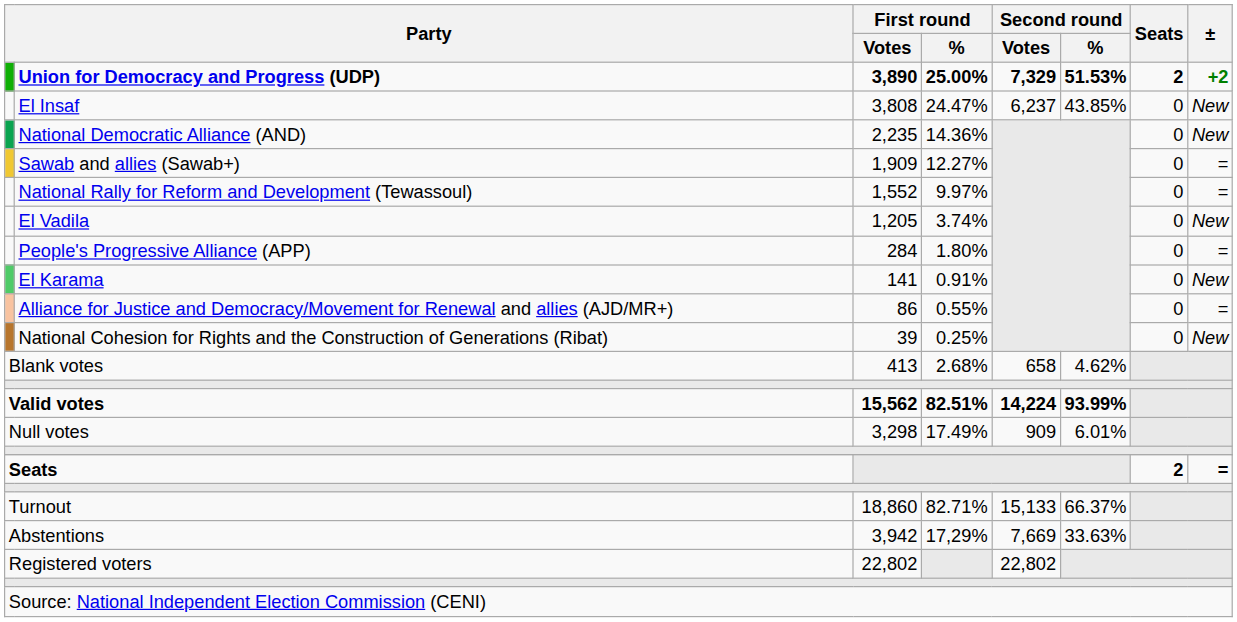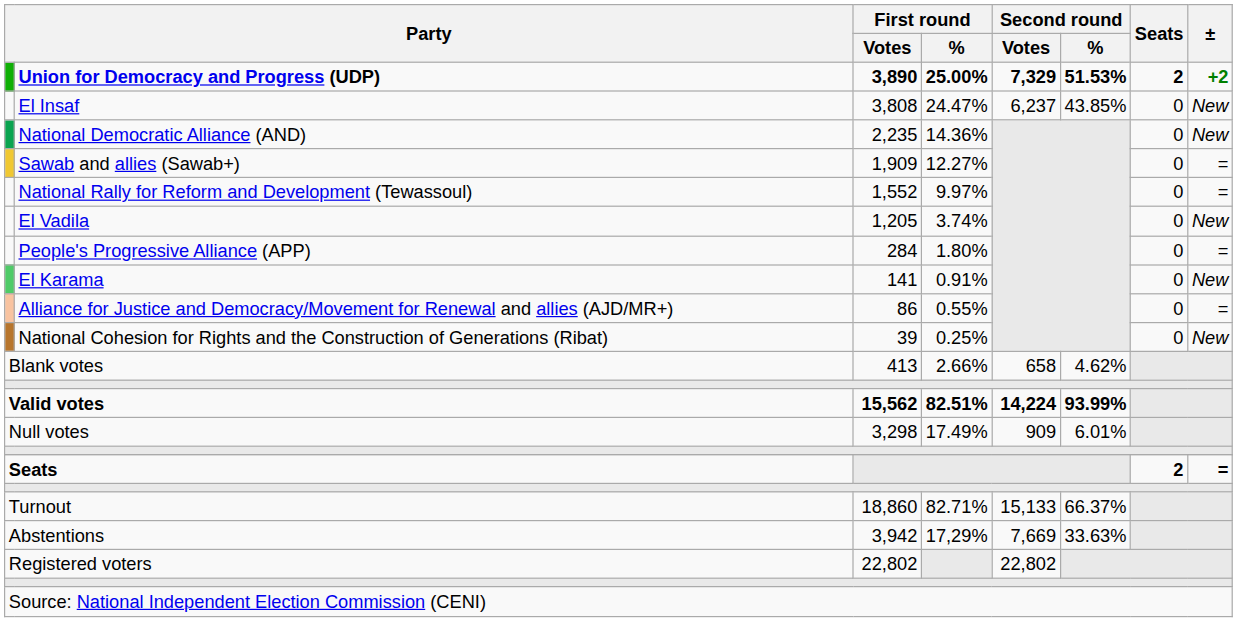Blank votes | First round / %: 2.68% -> 2.66%
